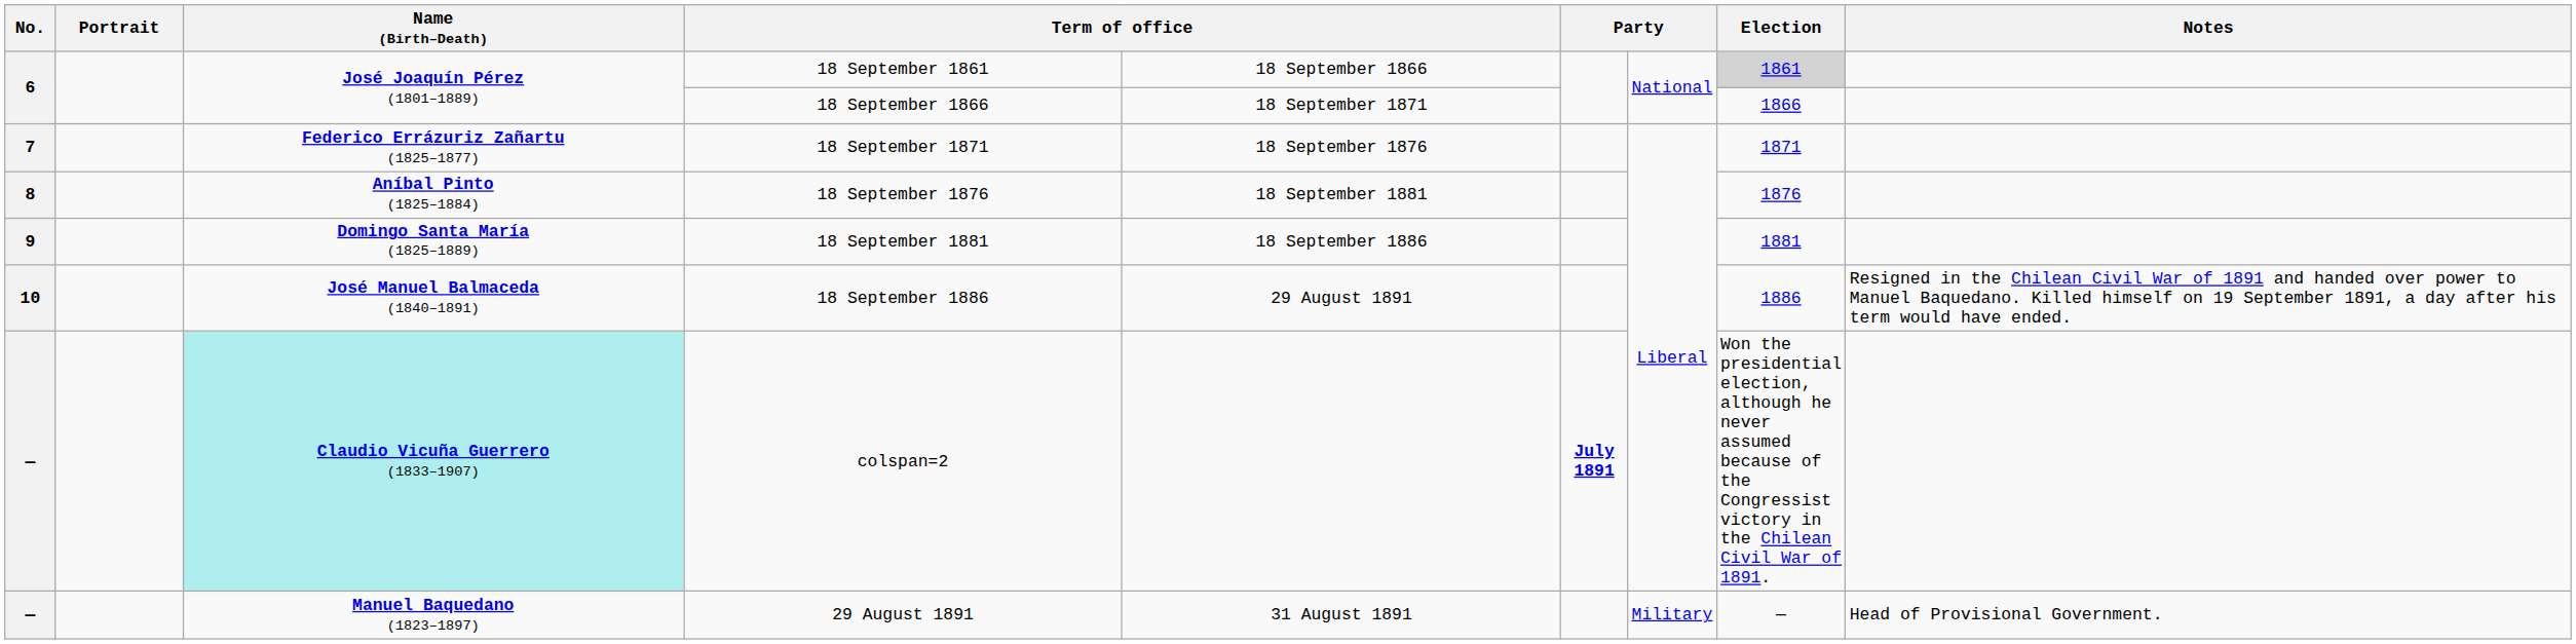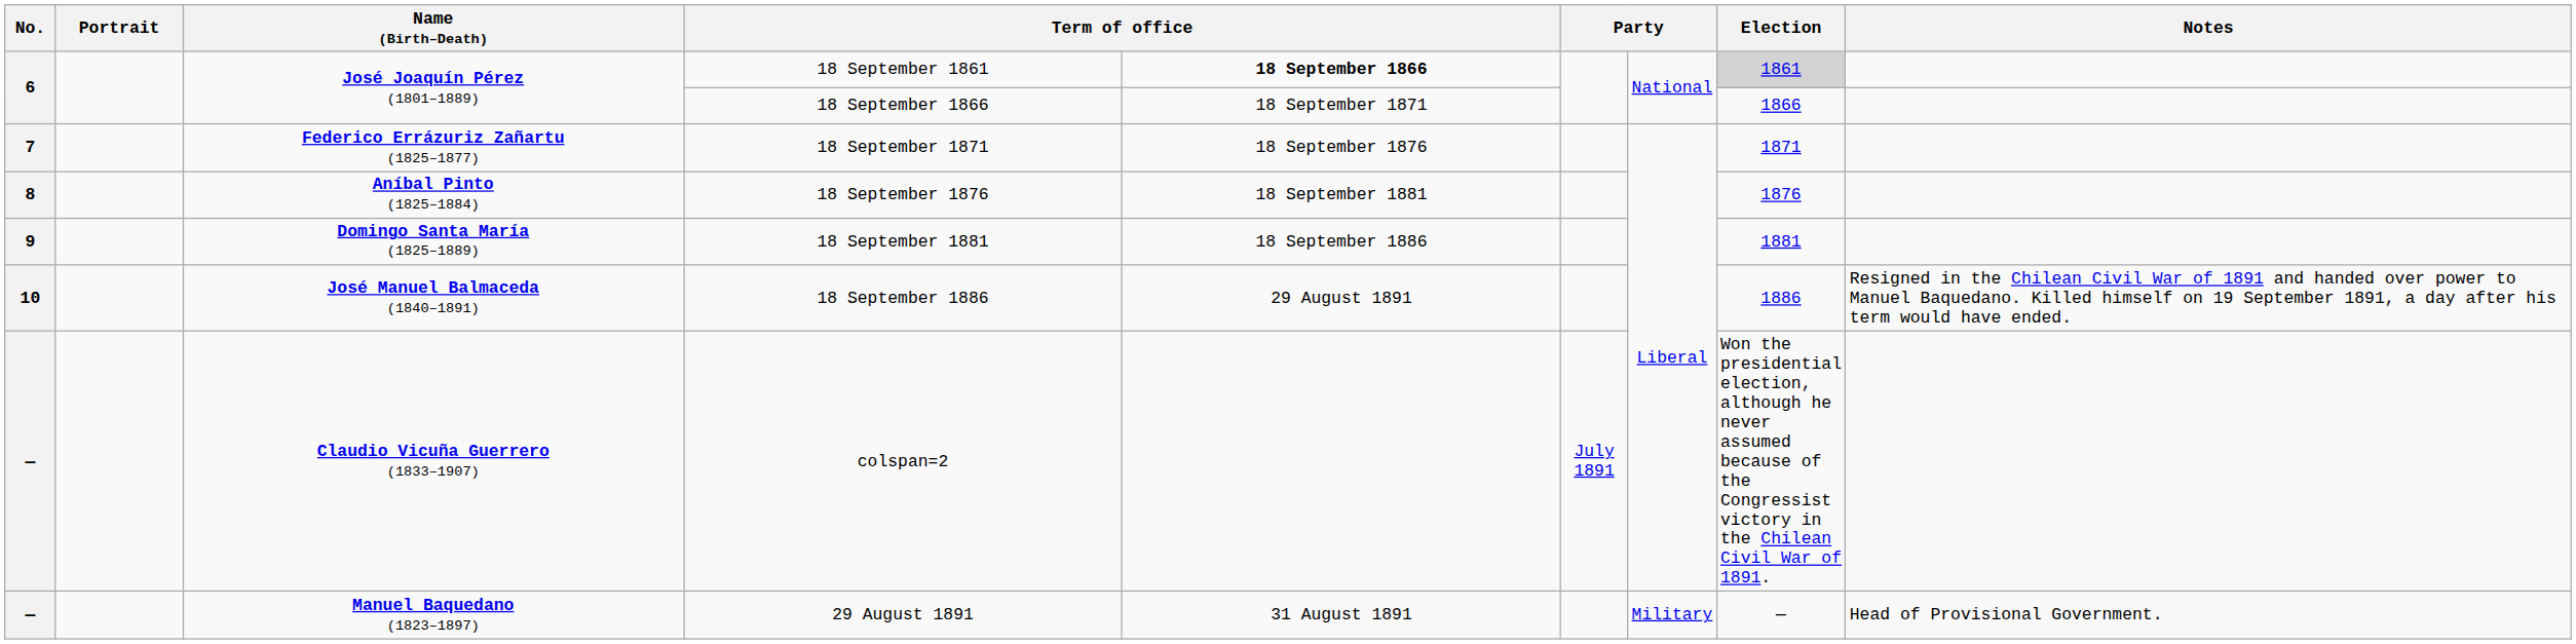18 September 1861 | column 5: normal -> bold
colspan=2 | Name (Birth–Death): paleturquoise background -> no background
colspan=2 | column 6: bold -> normal
